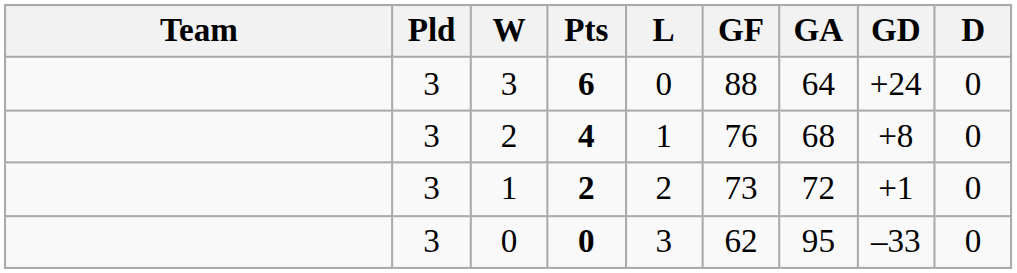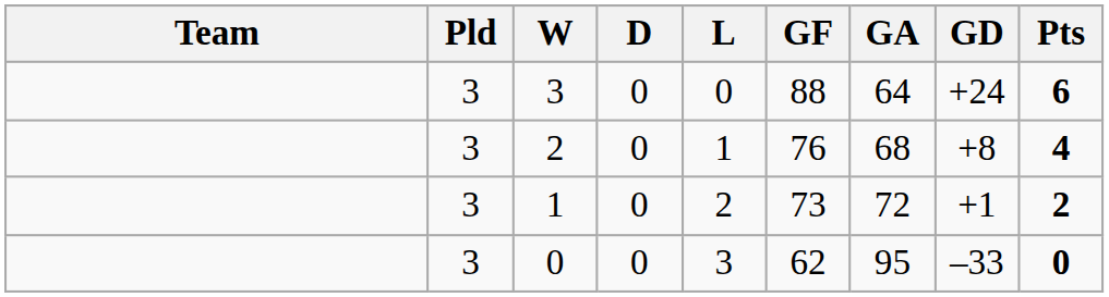columns swapped: D <-> Pts
